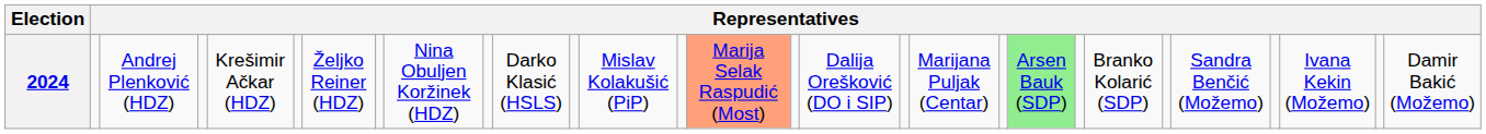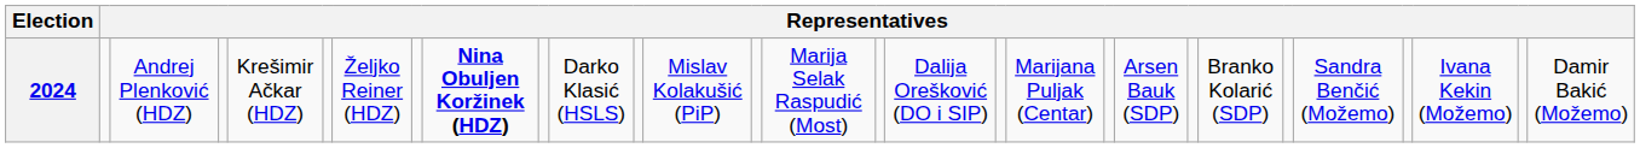2024 | column 9: normal -> bold
2024 | column 15: lightsalmon background -> no background
2024 | column 21: lightgreen background -> no background
